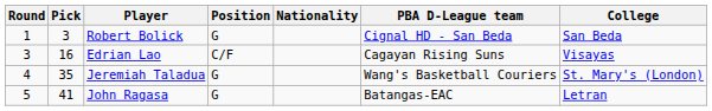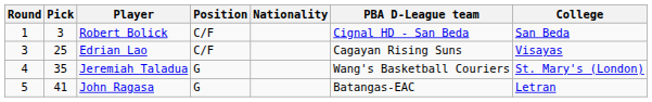Robert Bolick | Position: G -> C/F
Edrian Lao | Pick: 16 -> 25
